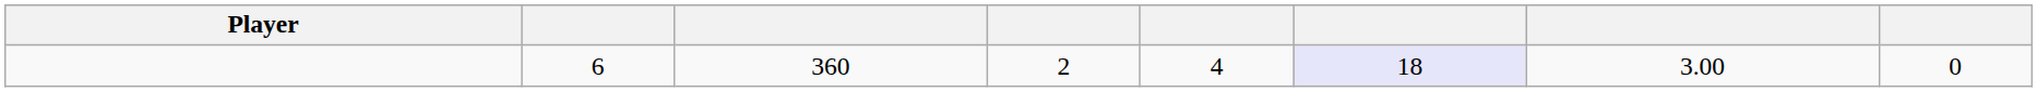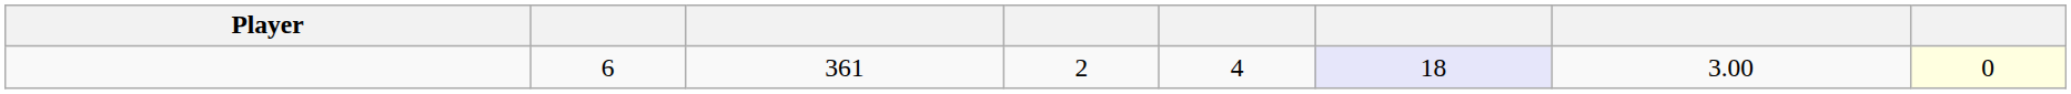row 2 | column 3: 360 -> 361
row 2 | column 8: no background -> lightyellow background
